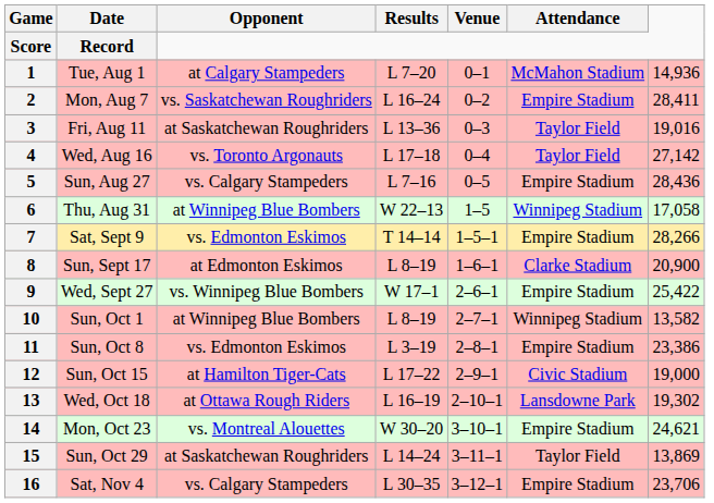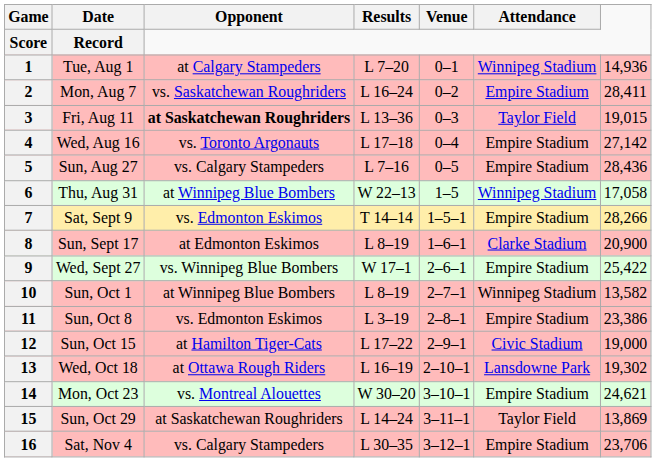1 | Attendance: McMahon Stadium -> Winnipeg Stadium
3 | Opponent: normal -> bold
3 | column 7: 19,016 -> 19,015
4 | Attendance: Taylor Field -> Empire Stadium
